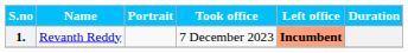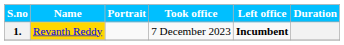1. | Name: no background -> gold background
1. | Left office: lightsalmon background -> no background
